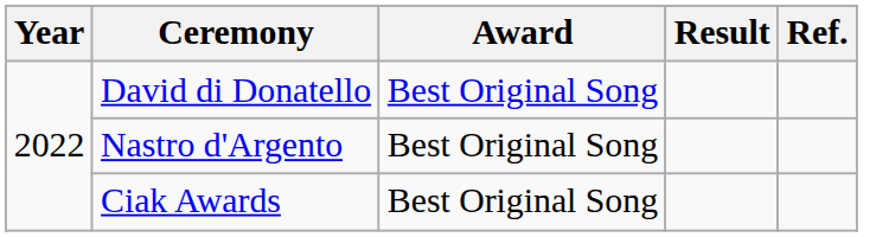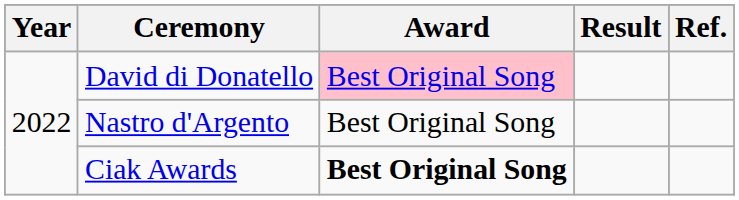David di Donatello | Award: no background -> pink background
Ciak Awards | Award: normal -> bold
